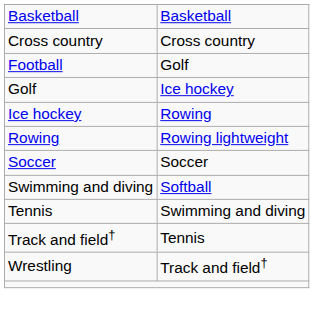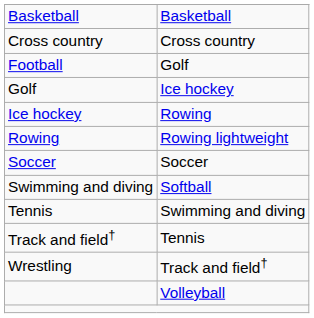+ row: Volleyball
